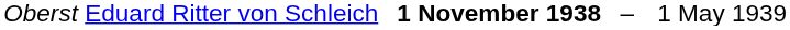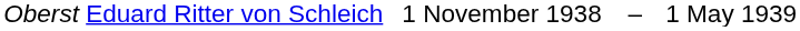Oberst Eduard Ritter von Schleich | column 2: bold -> normal
